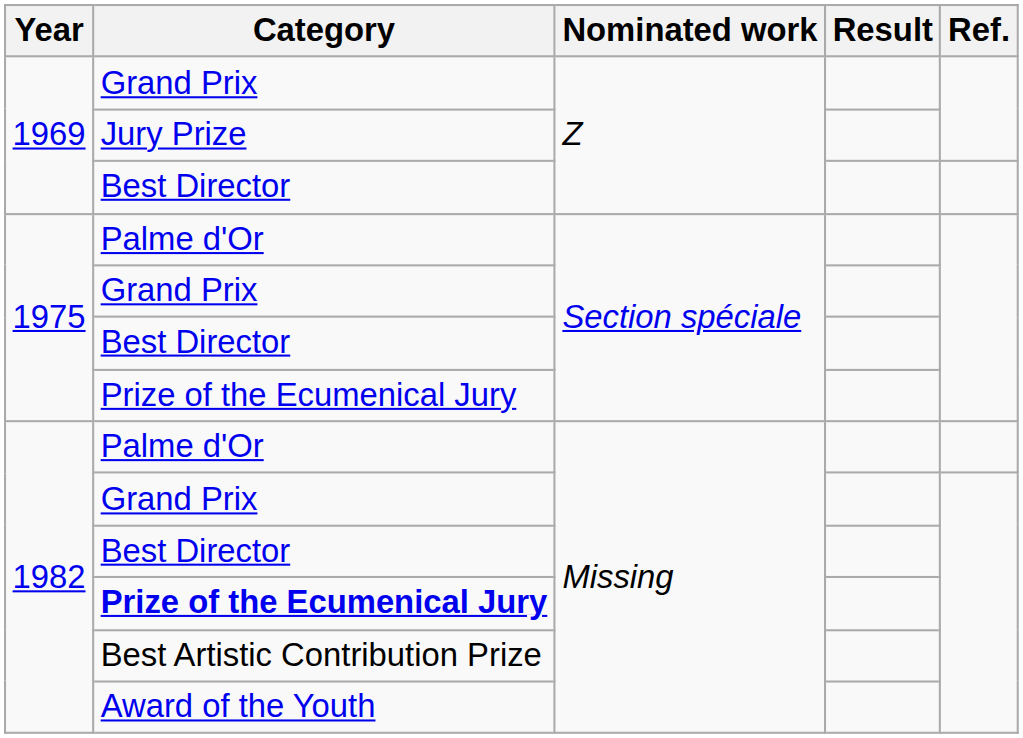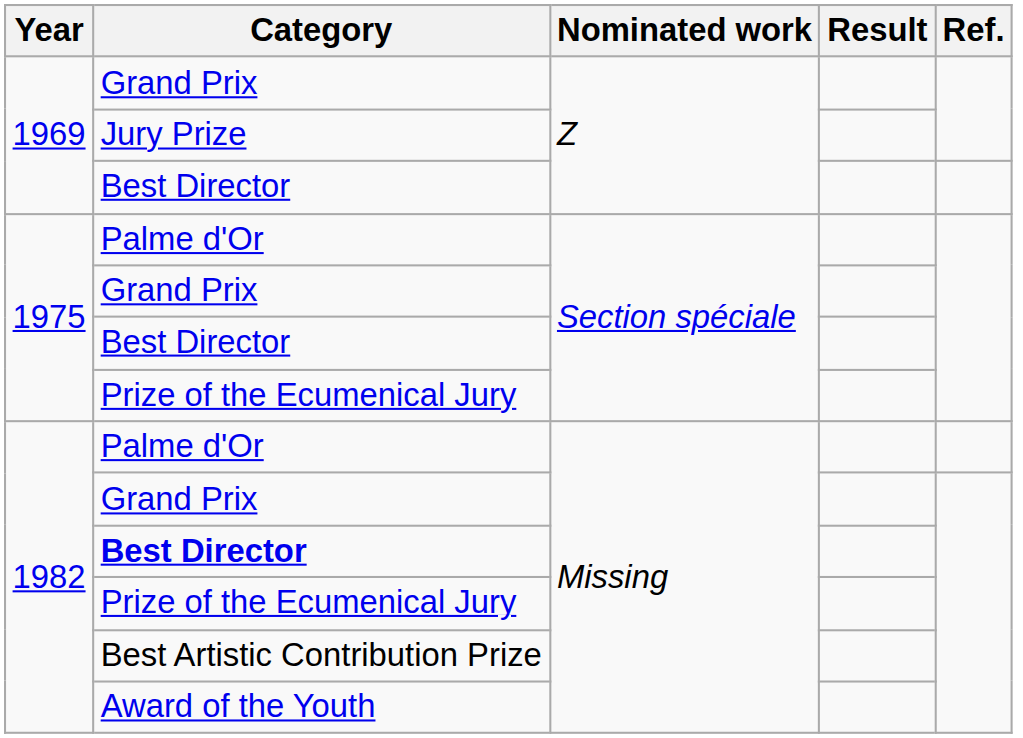1982 / Best Director | Category: normal -> bold
1982 / Prize of the Ecumenical Jury | Category: bold -> normal
